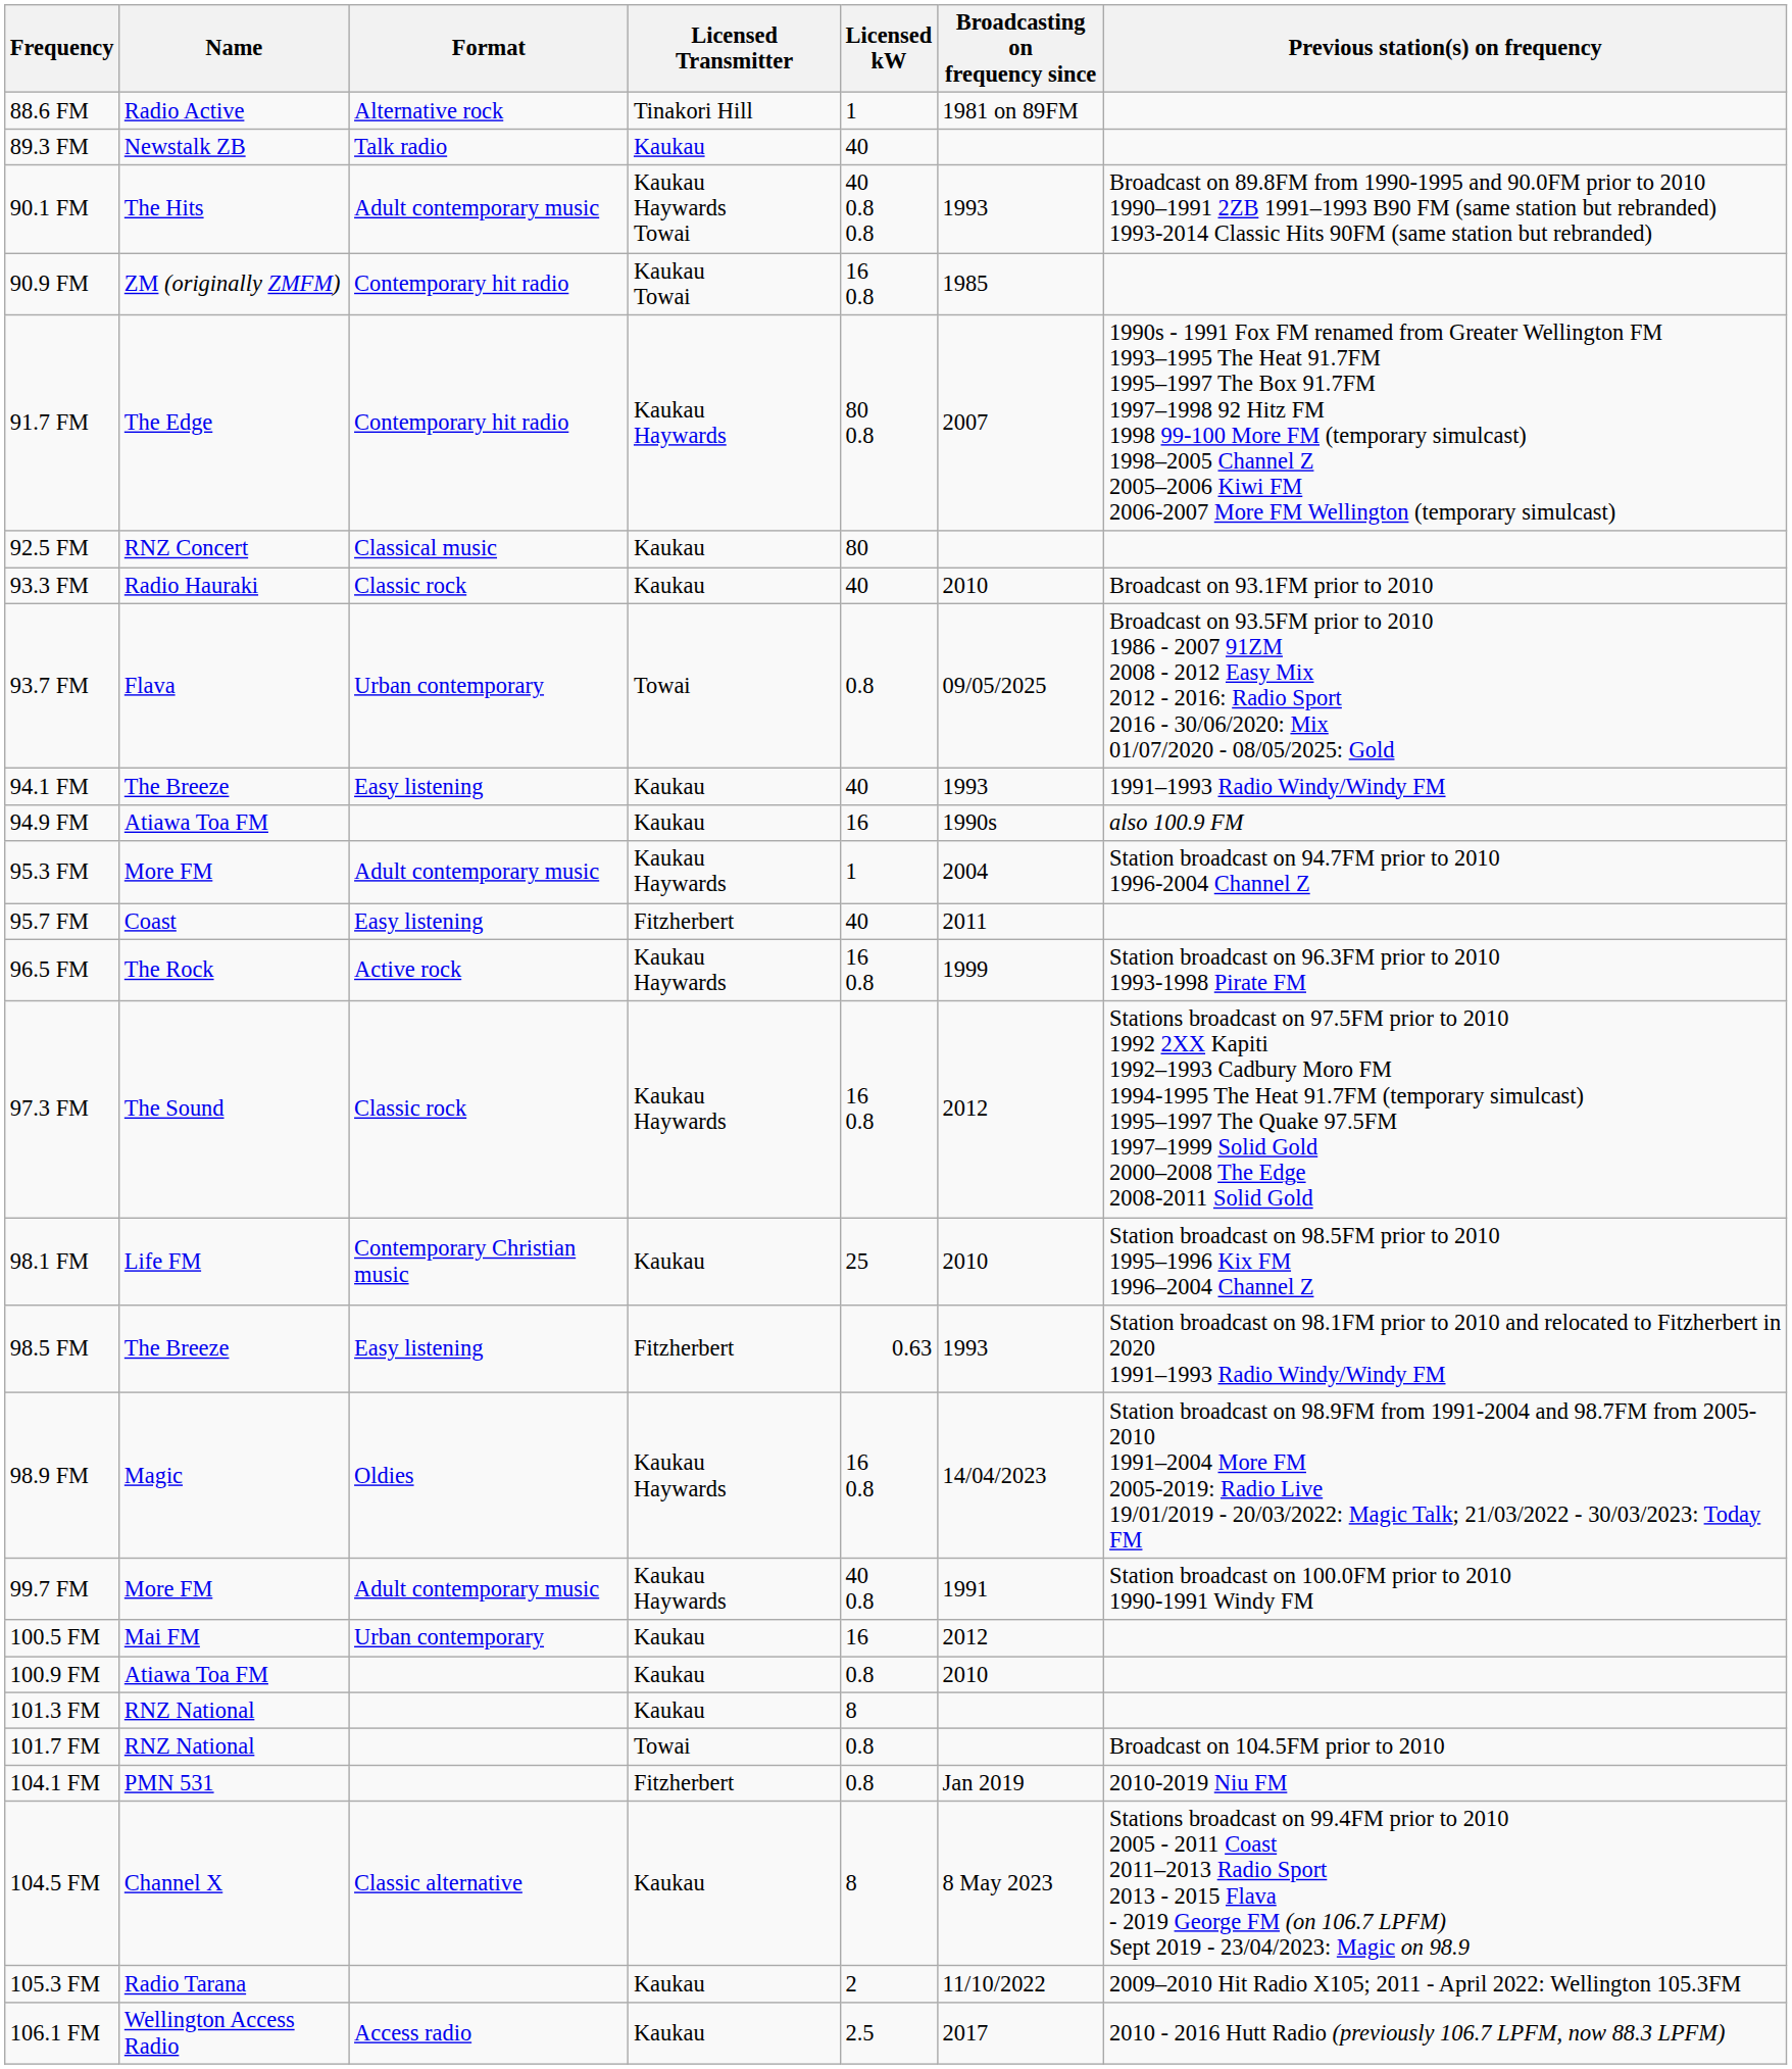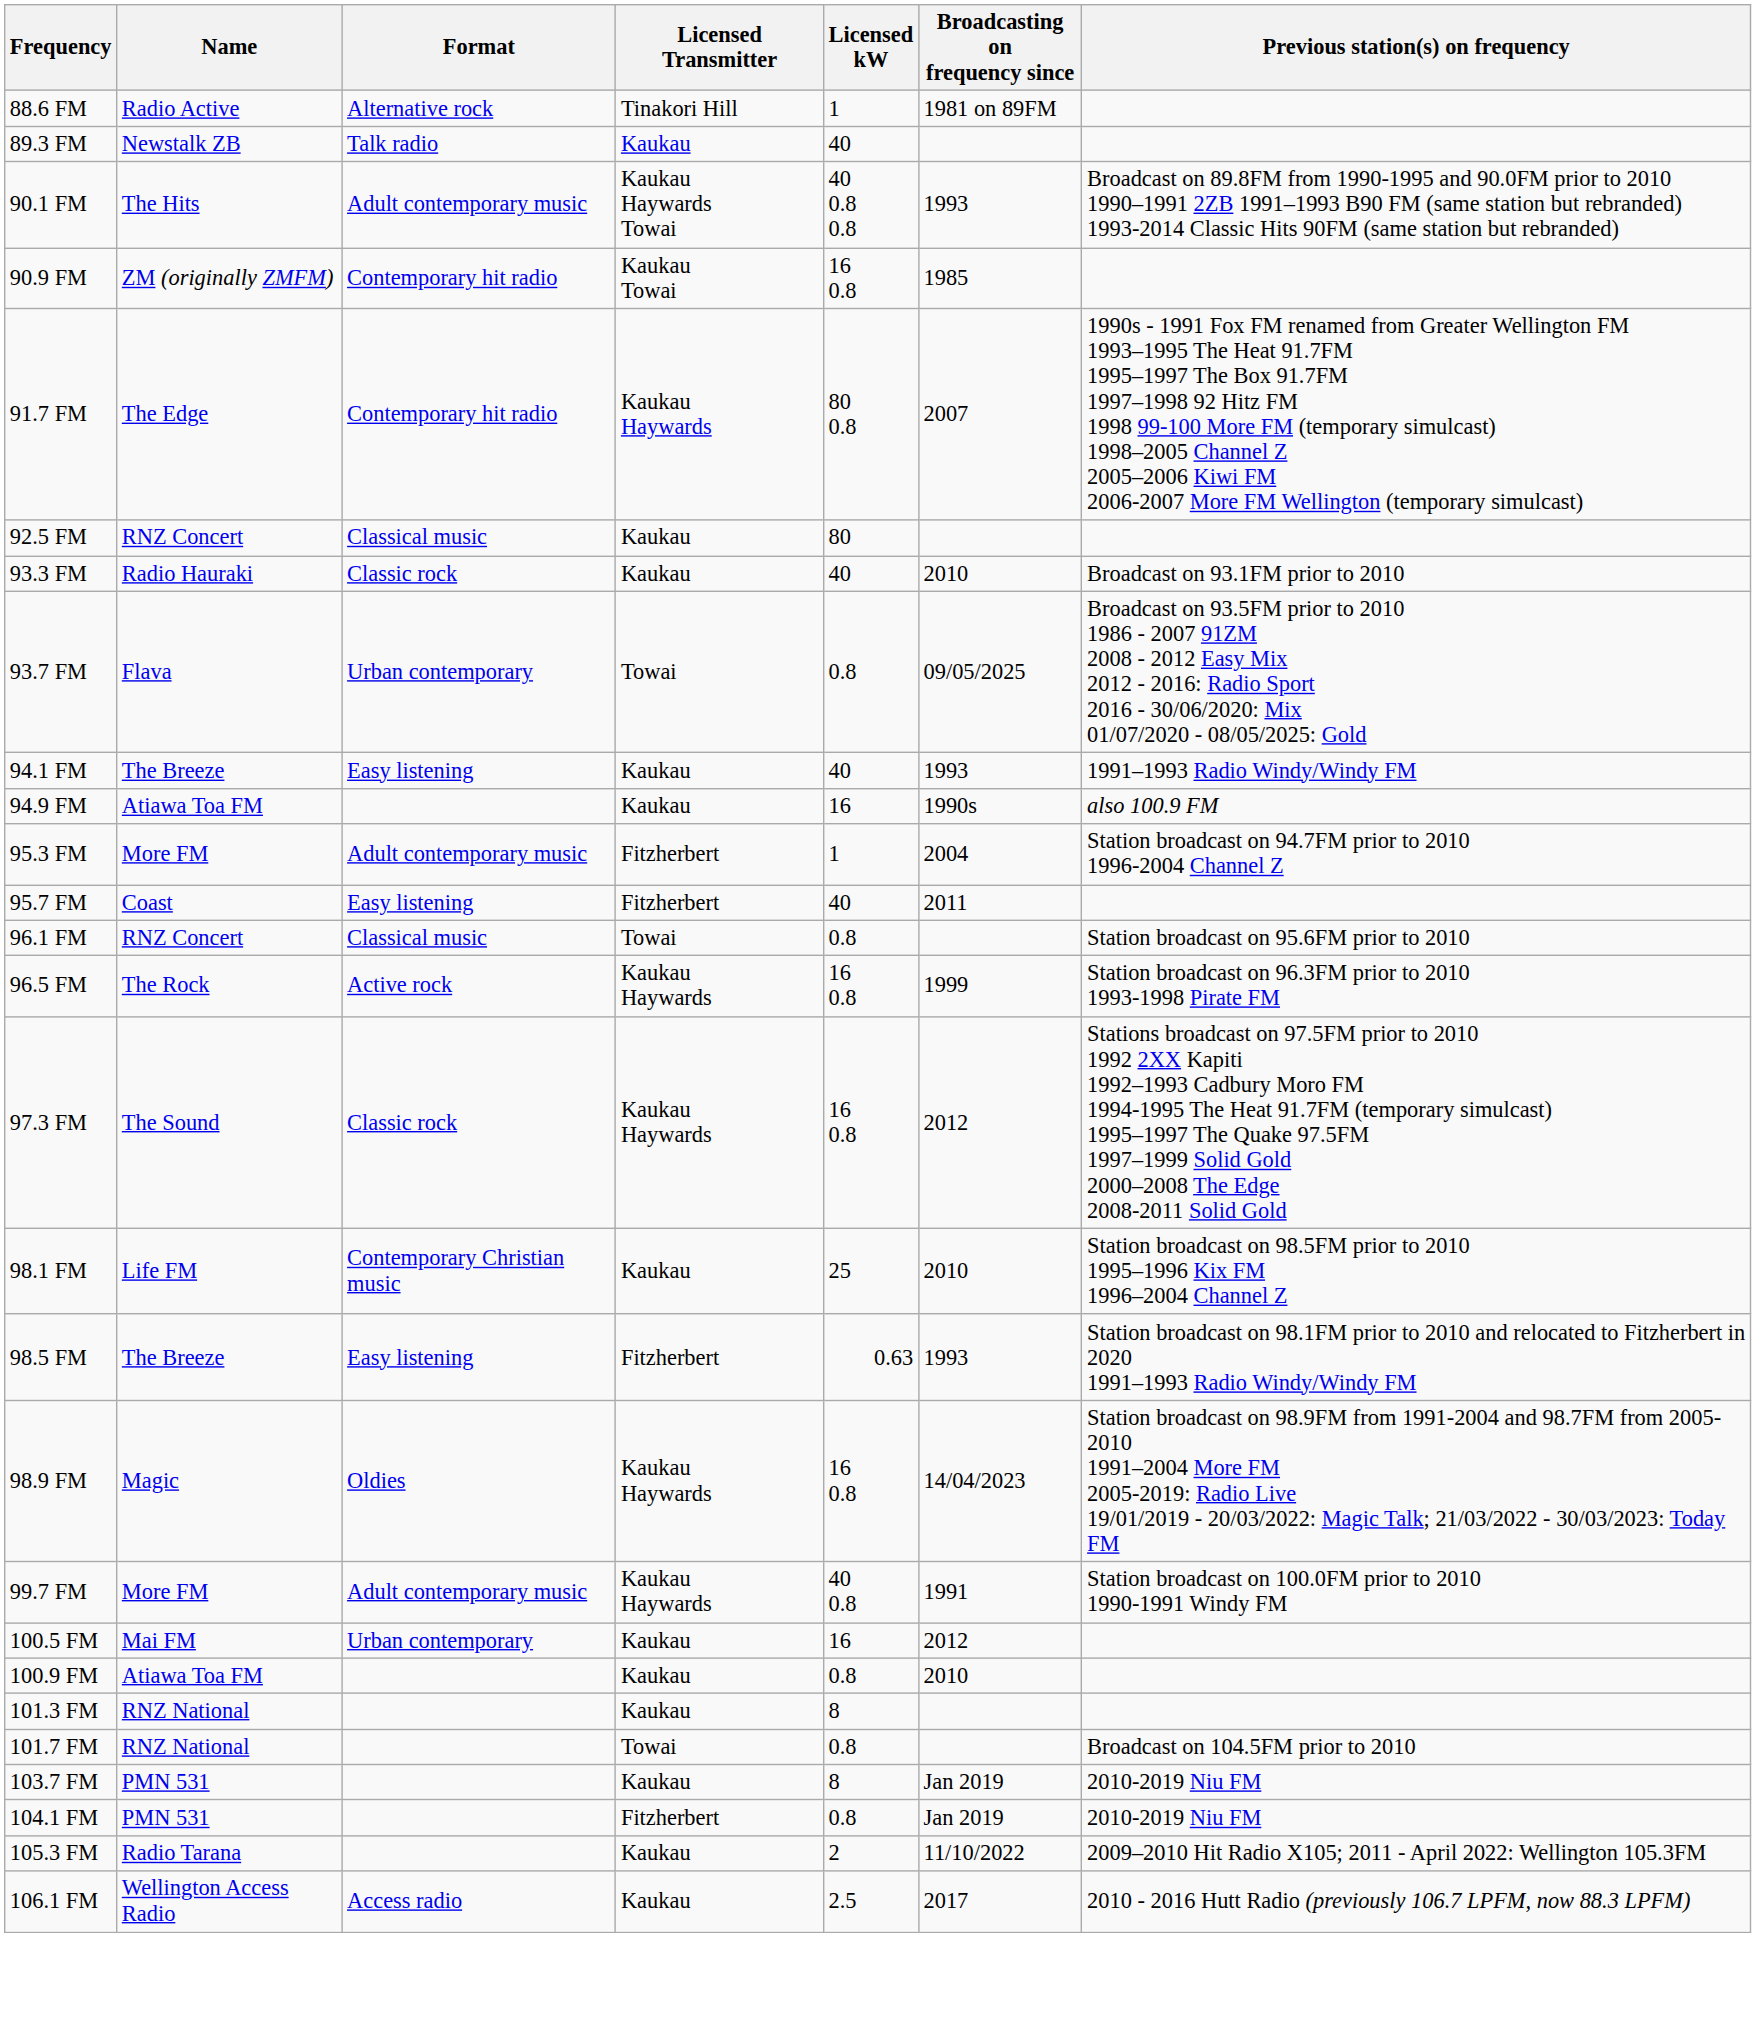95.3 FM | Licensed Transmitter: Kaukau Haywards -> Fitzherbert
+ row: 96.1 FM | RNZ Concert | Classical music | Towai | 0.8 | Station broadcast on 95.6FM prior to 2010
+ row: 103.7 FM | PMN 531 | Kaukau | 8 | Jan 2019 | 2010-2019 Niu FM
- row: 104.5 FM | Channel X | Classic alternative | Kaukau | 8 | 8 May 2023 | Stations broadcast on 99.4FM prior to 2010 2005 - 2011 Coast 2011–2013 Radio Sport 2013 - 2015 Flava - 2019 George FM (on 106.7 LPFM) Sept 2019 - 23/04/2023: Magic on 98.9
